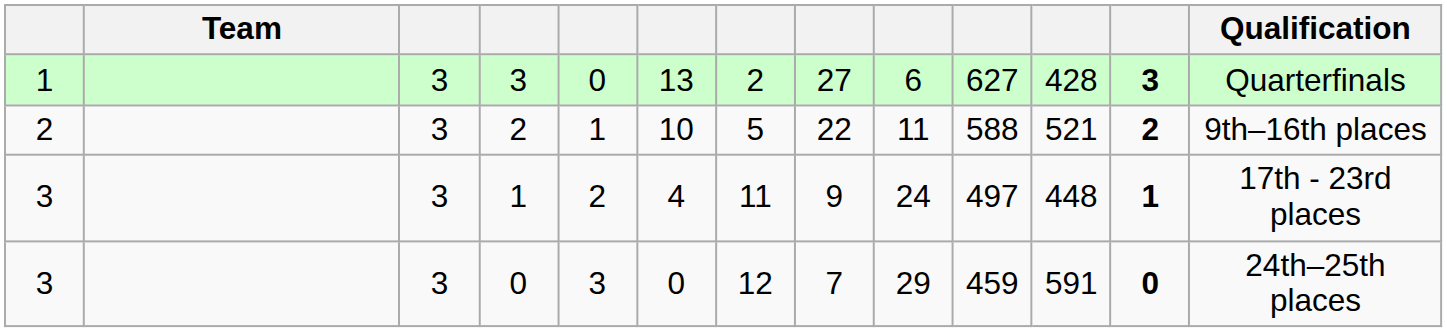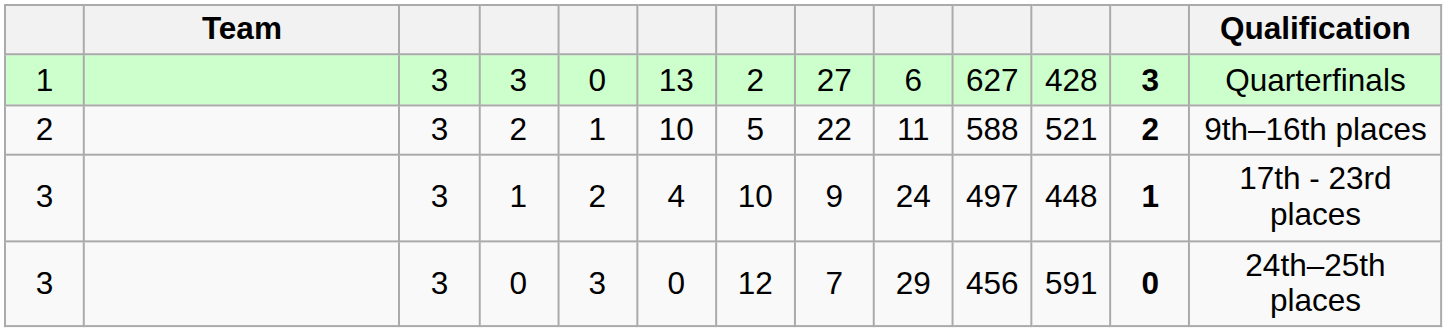row 4 | column 7: 11 -> 10
row 5 | column 10: 459 -> 456
